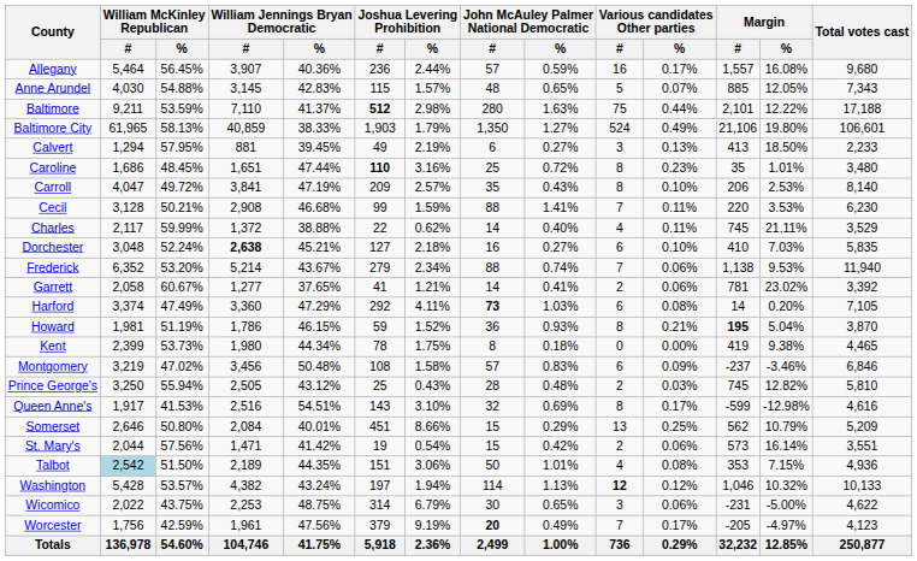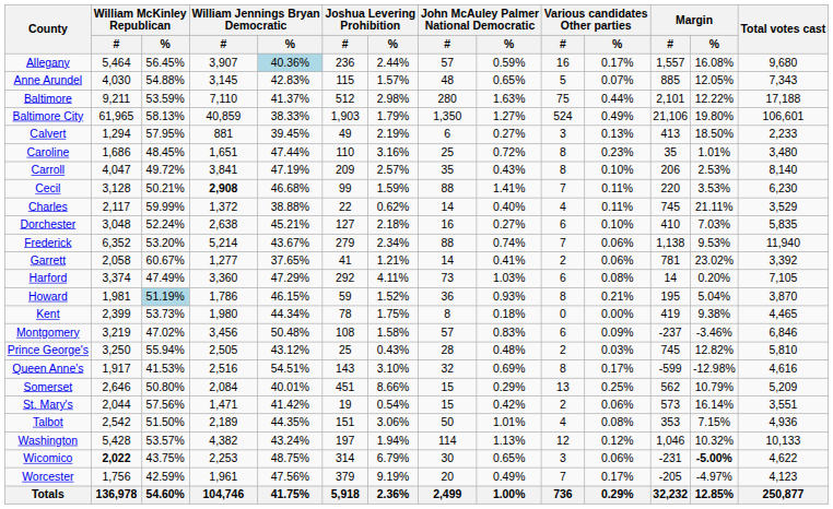Allegany | William Jennings Bryan Democratic / %: no background -> lightblue background
Baltimore | Joshua Levering Prohibition / #: bold -> normal
Caroline | Joshua Levering Prohibition / #: bold -> normal
Cecil | William Jennings Bryan Democratic / #: normal -> bold
Dorchester | William Jennings Bryan Democratic / #: bold -> normal
Harford | John McAuley Palmer National Democratic / #: bold -> normal
Howard | William McKinley Republican / %: no background -> lightblue background
Howard | Margin / #: bold -> normal
Talbot | William McKinley Republican / #: lightblue background -> no background
Washington | Various candidates Other parties / #: bold -> normal
Wicomico | William McKinley Republican / #: normal -> bold
Wicomico | Margin / %: normal -> bold
Worcester | John McAuley Palmer National Democratic / #: bold -> normal
